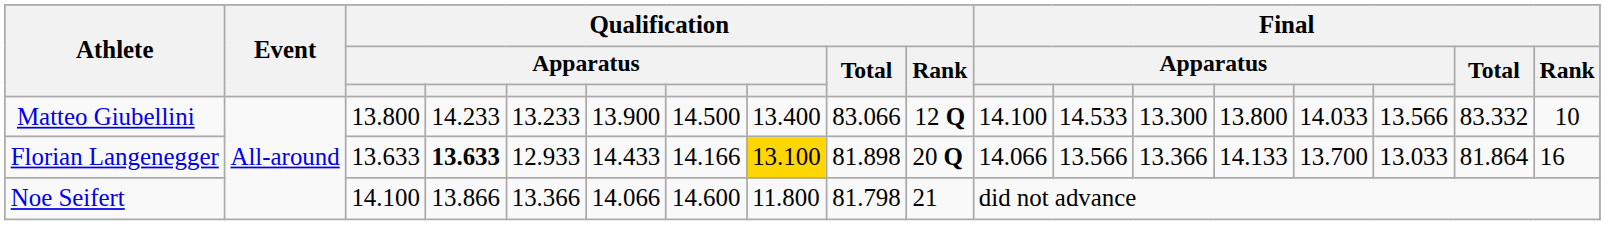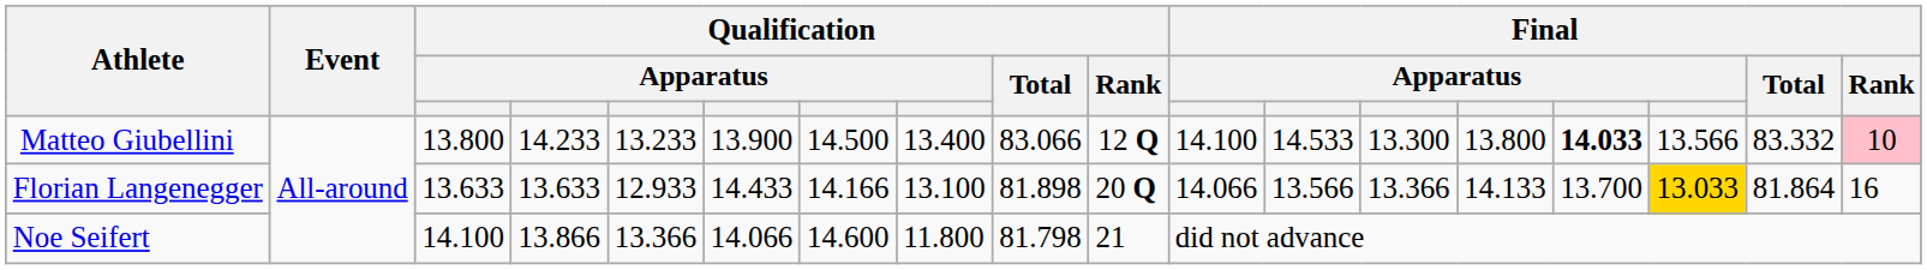row 4 | column 15: normal -> bold
row 4 | Final / Rank: no background -> pink background
row 5 | column 4: bold -> normal
row 5 | column 8: gold background -> no background
row 5 | column 16: no background -> gold background
